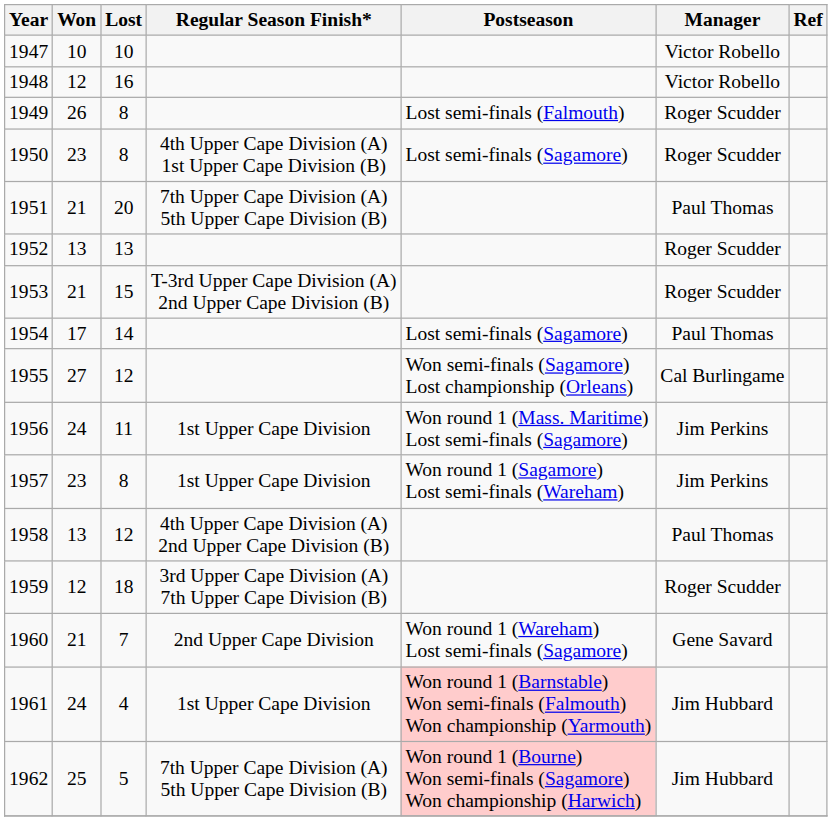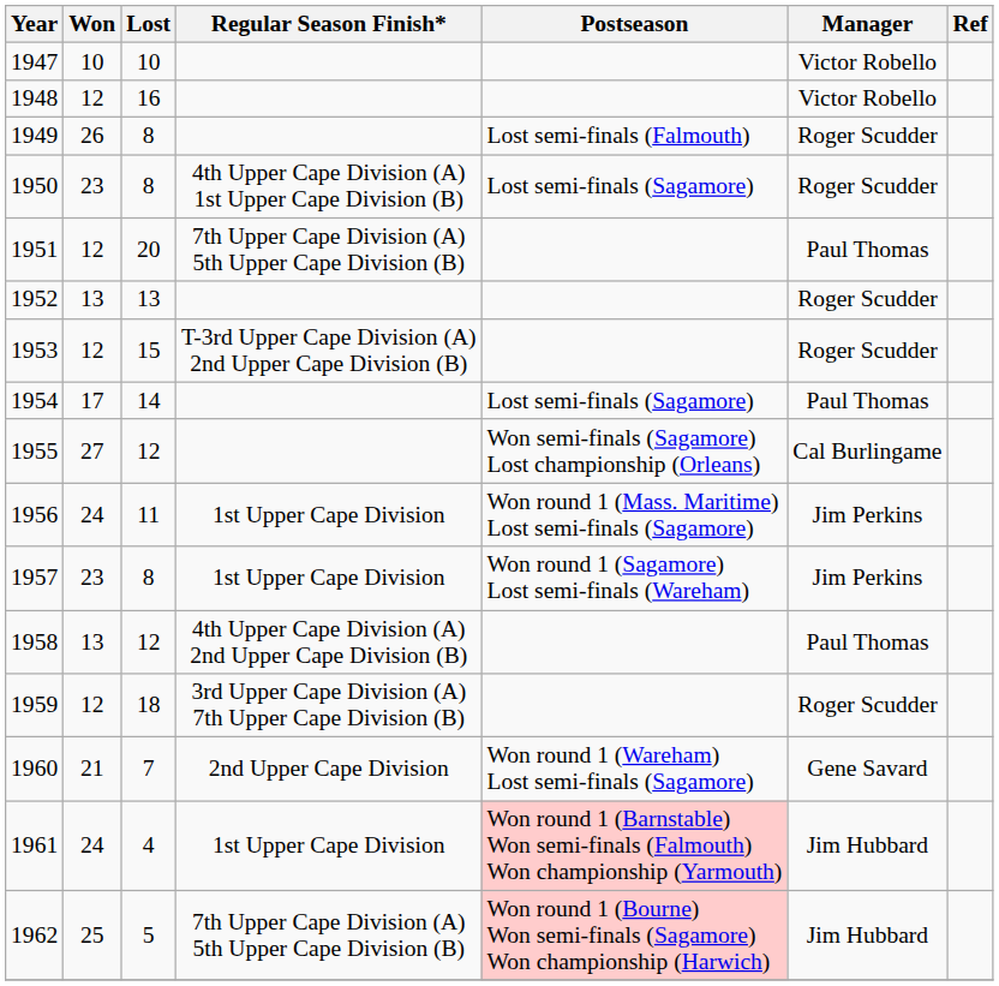1951 | Won: 21 -> 12
1953 | Won: 21 -> 12
